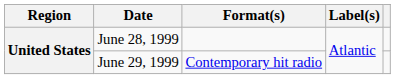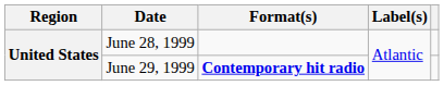June 29, 1999 | Format(s): normal -> bold
